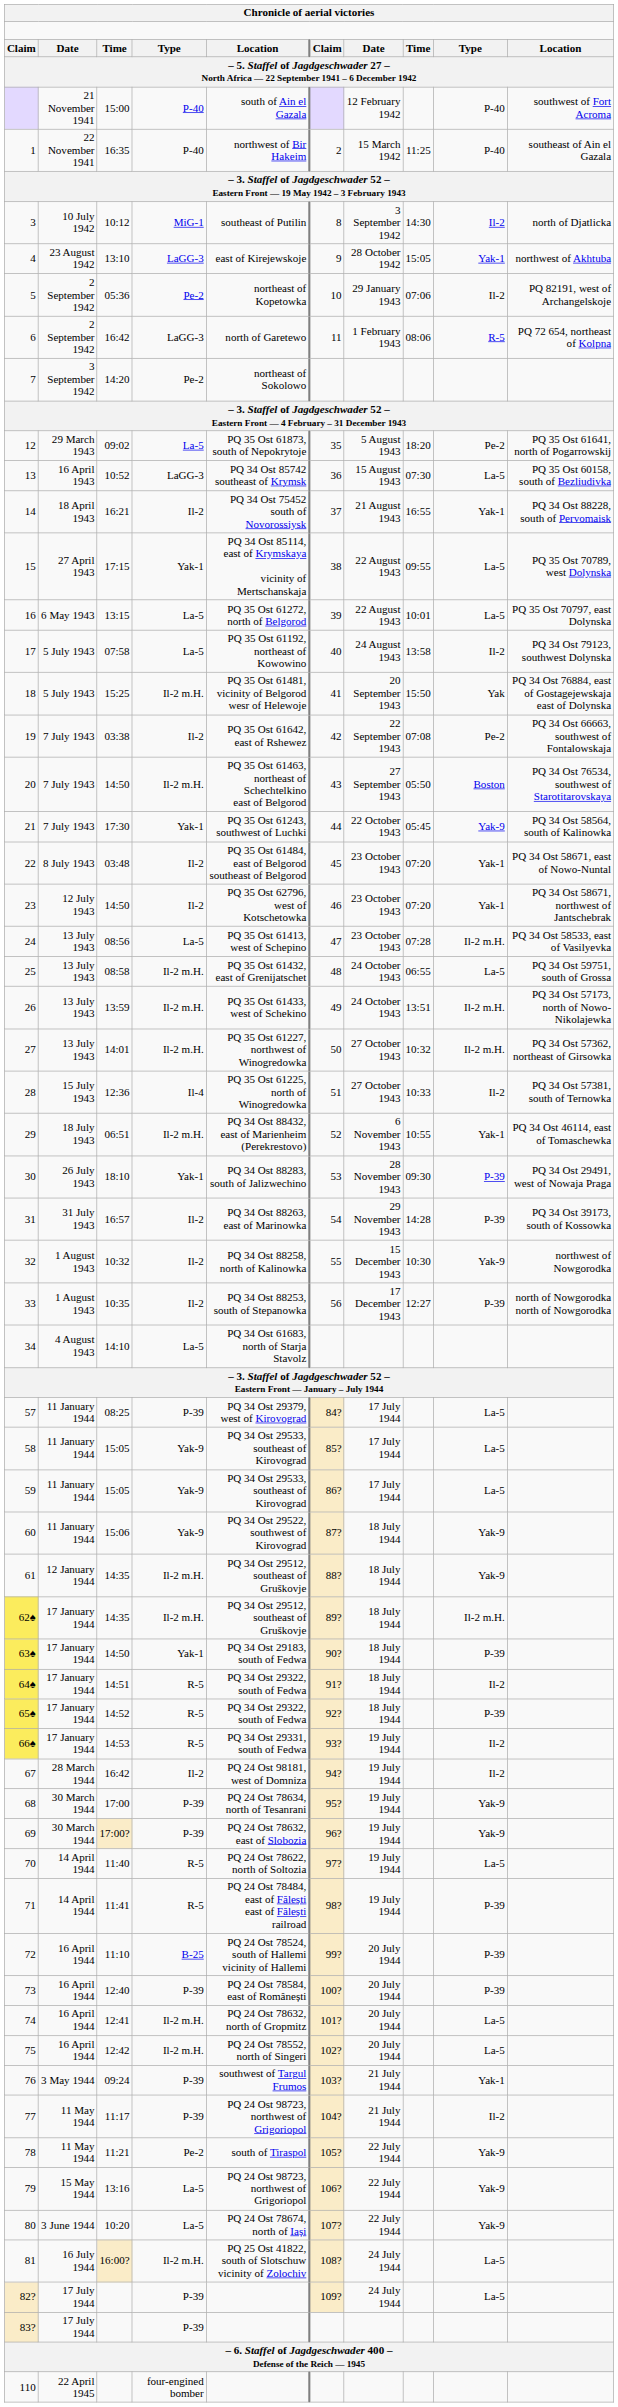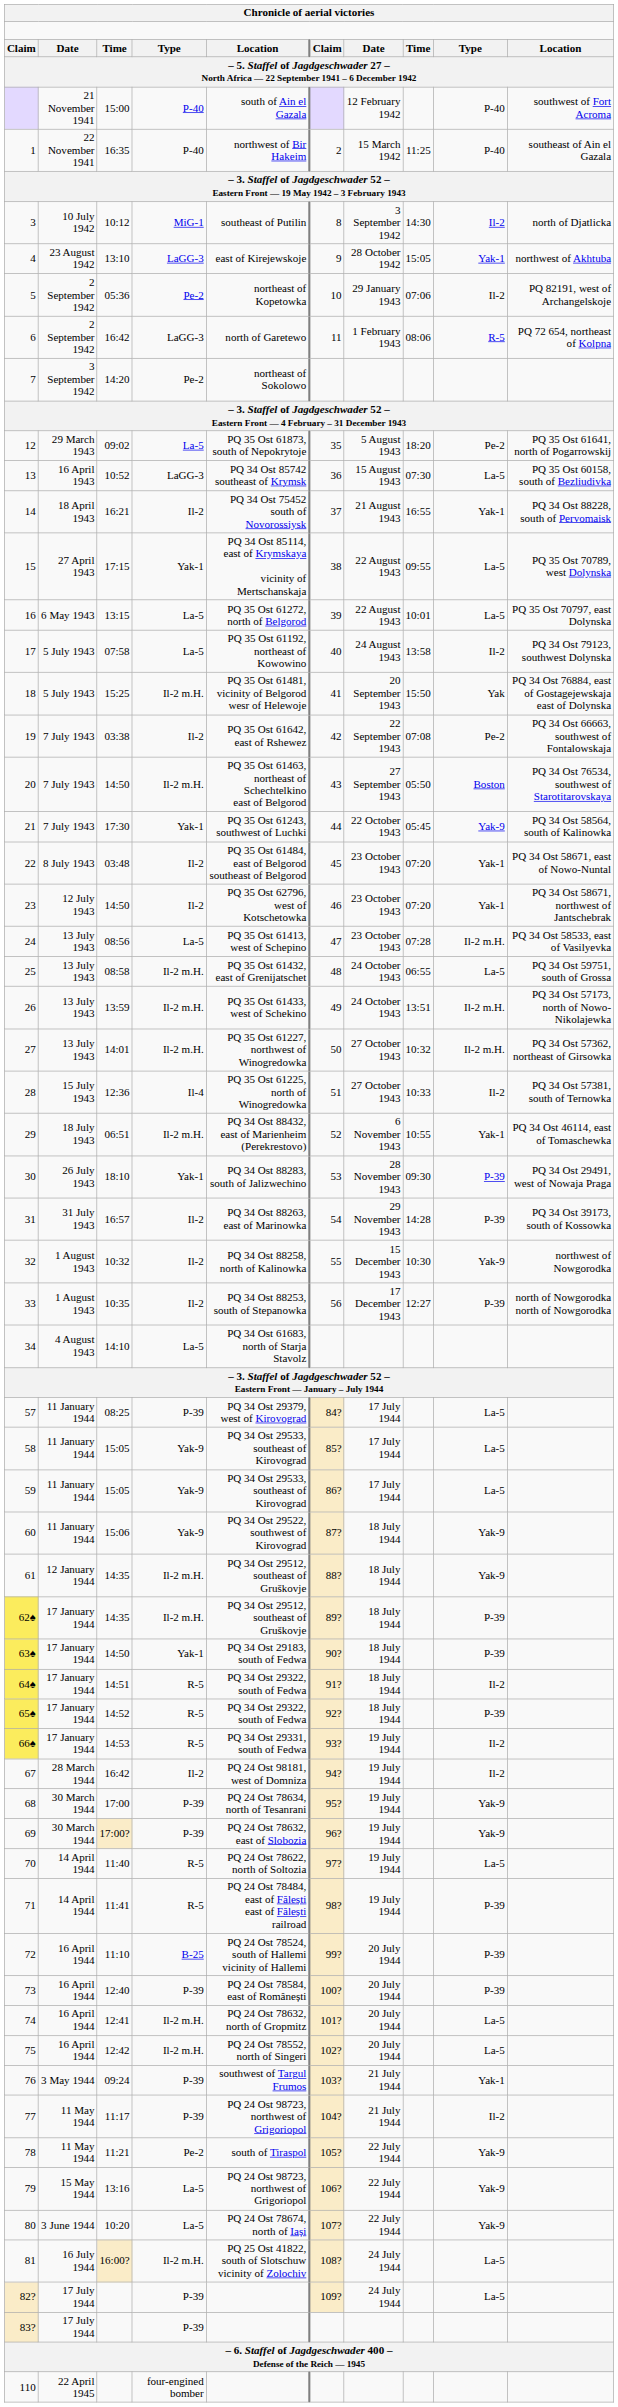62♠ | column 9: Il-2 m.H. -> P-39
